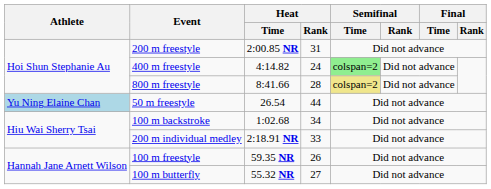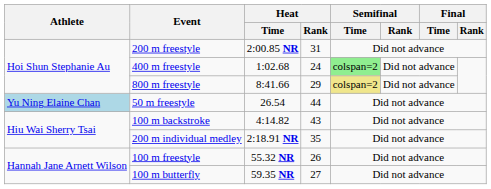400 m freestyle | Heat / Time: 4:14.82 -> 1:02.68
800 m freestyle | Heat / Rank: 28 -> 29
100 m backstroke | Heat / Time: 1:02.68 -> 4:14.82
100 m backstroke | Heat / Rank: 34 -> 43
200 m individual medley | Heat / Rank: 33 -> 35
100 m freestyle | Heat / Time: 59.35 NR -> 55.32 NR
100 m butterfly | Heat / Time: 55.32 NR -> 59.35 NR
